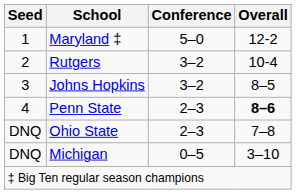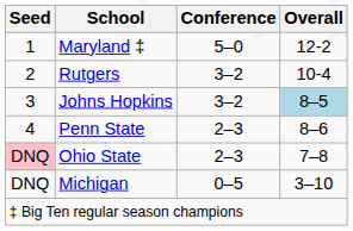Johns Hopkins | Overall: no background -> lightblue background
Penn State | Overall: bold -> normal
Ohio State | Seed: no background -> pink background
